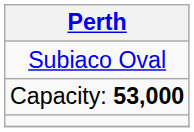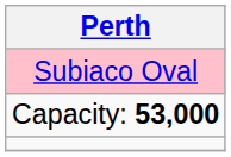row 2 | column 1: no background -> pink background
